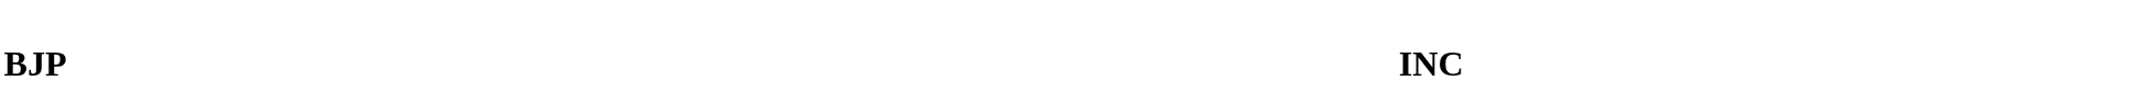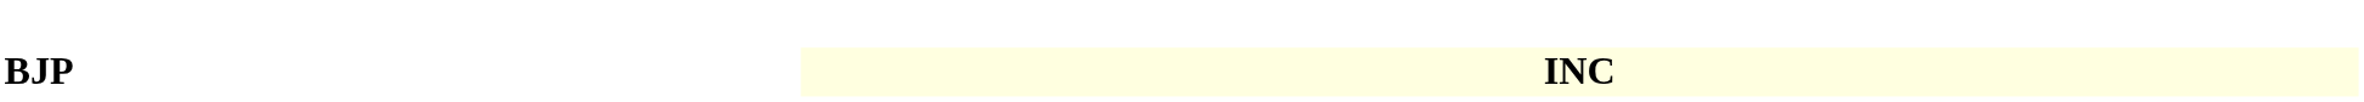BJP | 1: no background -> lightyellow background
